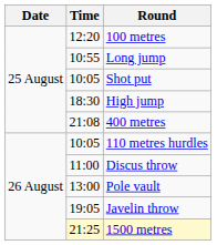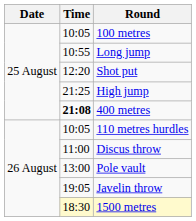100 metres | Time: 12:20 -> 10:05
Shot put | Time: 10:05 -> 12:20
High jump | Time: 18:30 -> 21:25
400 metres | Time: normal -> bold
1500 metres | Time: 21:25 -> 18:30
